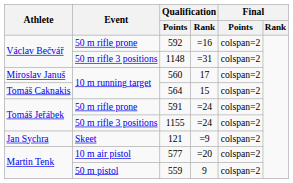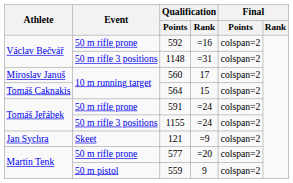577 | Event: 10 m air pistol -> 50 m rifle prone
